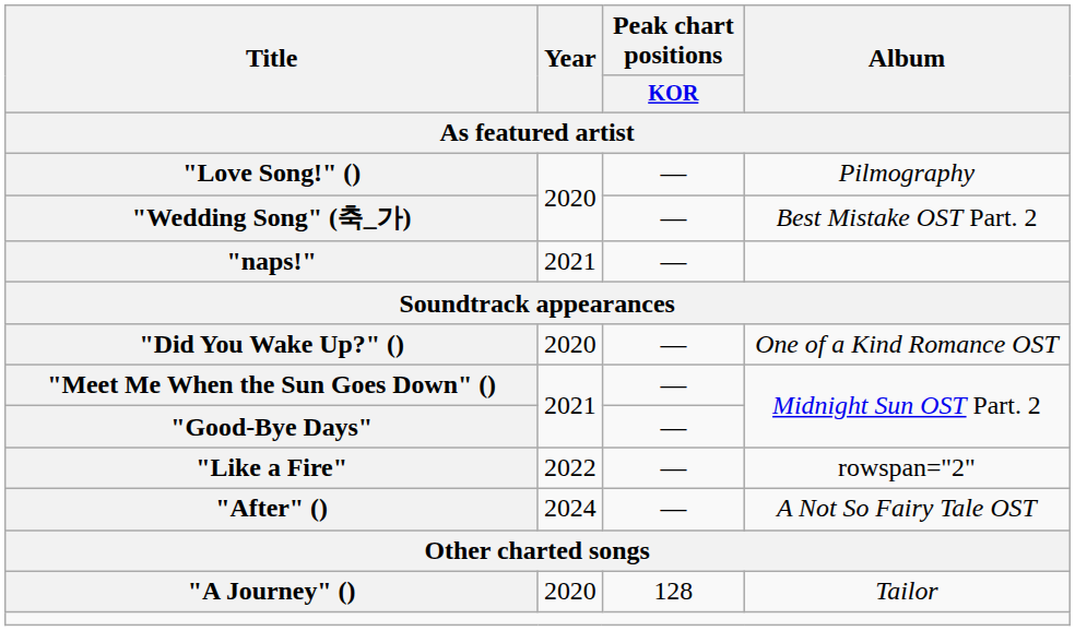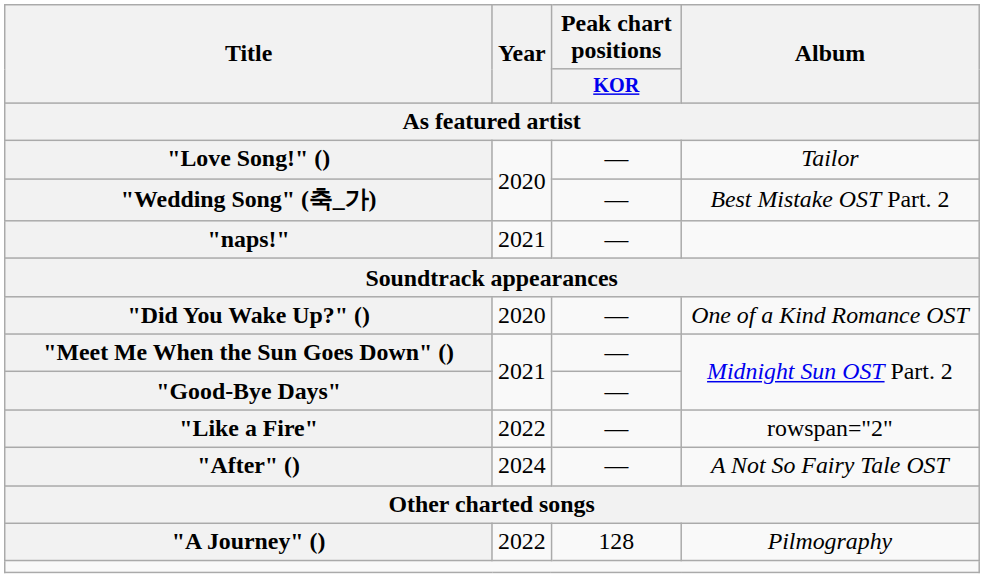"Love Song!" () | Album: Pilmography -> Tailor
"A Journey" () | Year: 2020 -> 2022
"A Journey" () | Album: Tailor -> Pilmography
